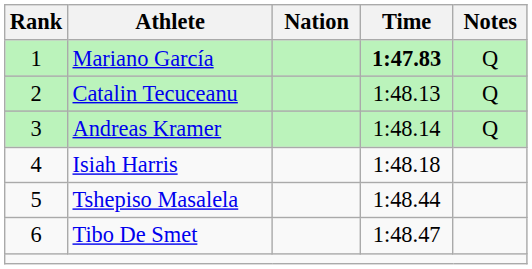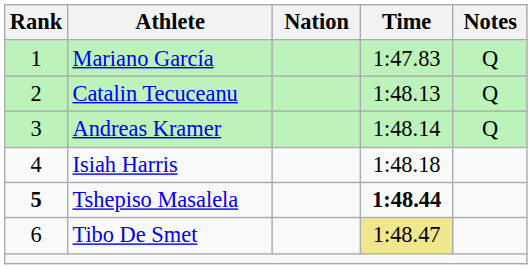Mariano García | Time: bold -> normal
Tshepiso Masalela | Rank: normal -> bold
Tshepiso Masalela | Time: normal -> bold
Tibo De Smet | Time: no background -> khaki background
